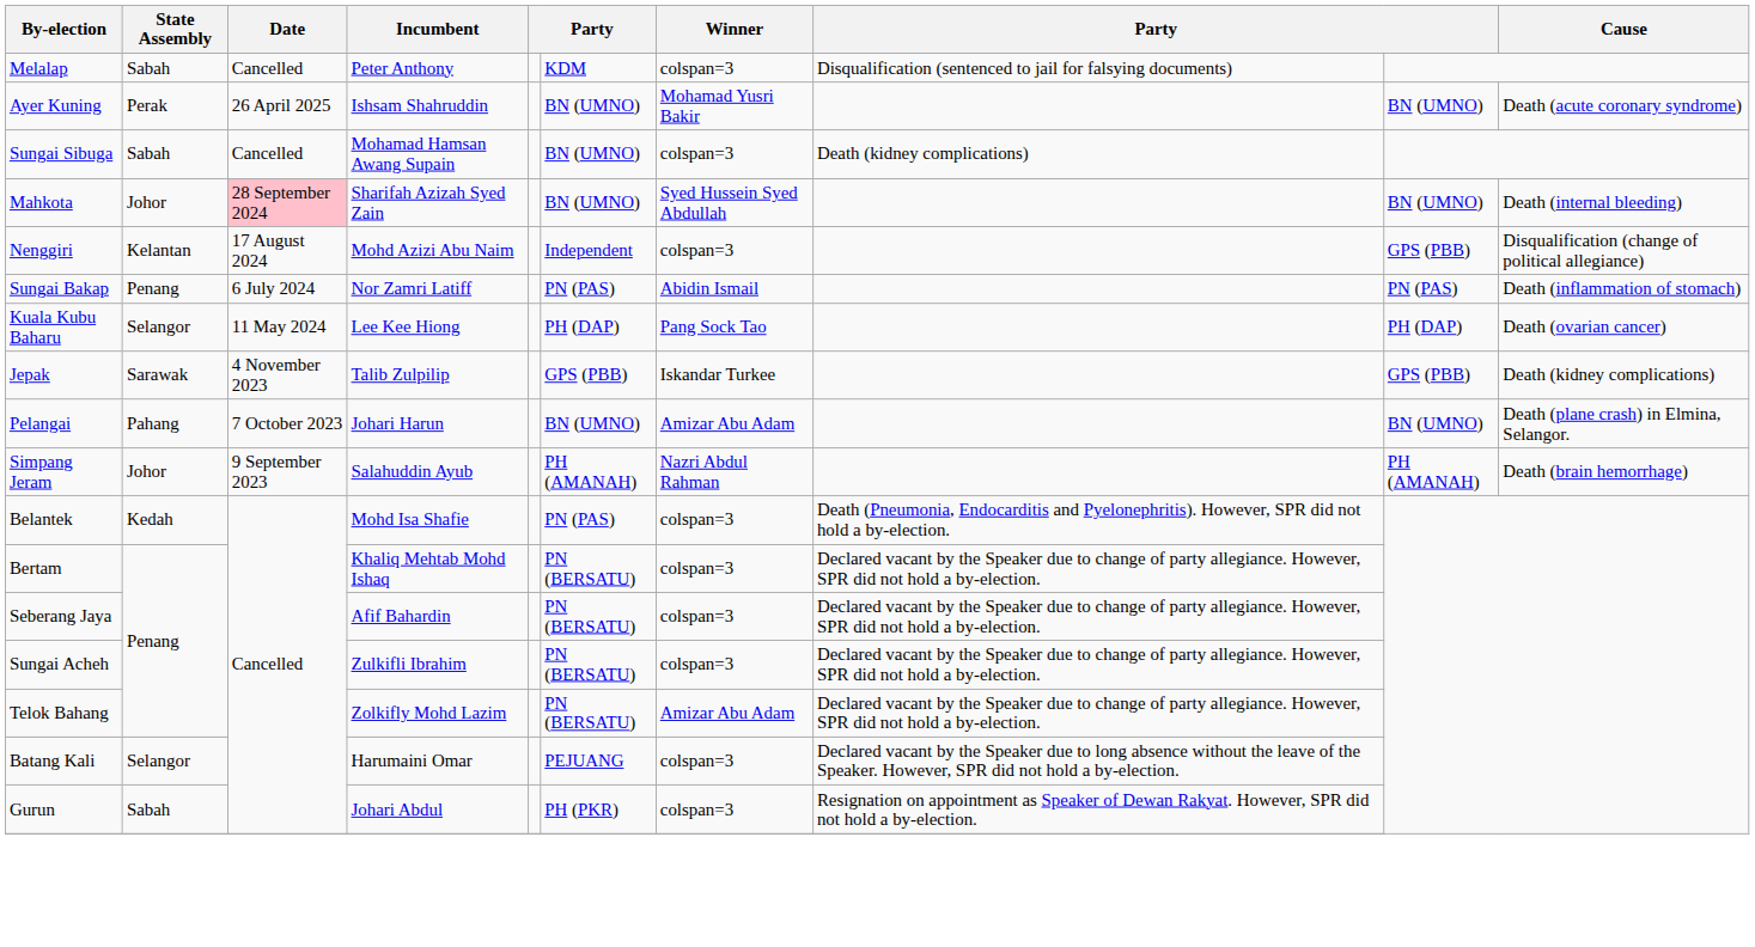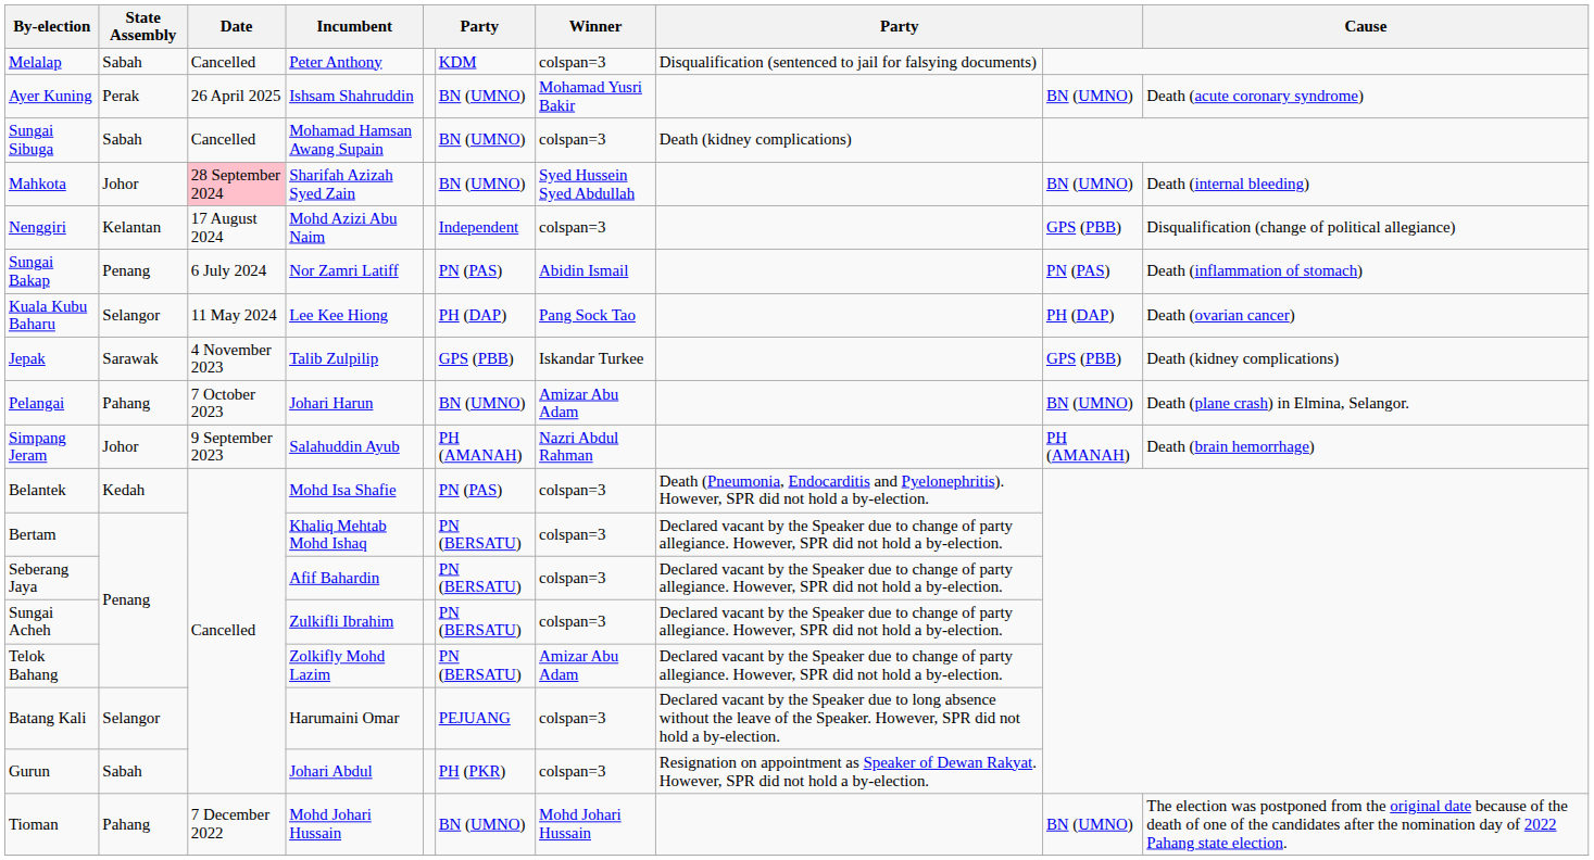+ row: Tioman | Pahang | 7 December 2022 | Mohd Johari Hussain | BN (UMNO) | Mohd Johari Hussain | BN (UMNO) | The election was postponed from the original date because of the death of one of the candidates after the nomination day of 2022 Pahang state election.
